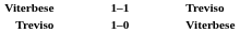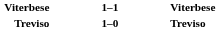row 1 | column 3: Treviso -> Viterbese
row 2 | column 3: Viterbese -> Treviso
